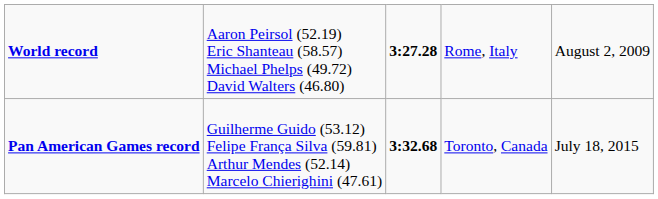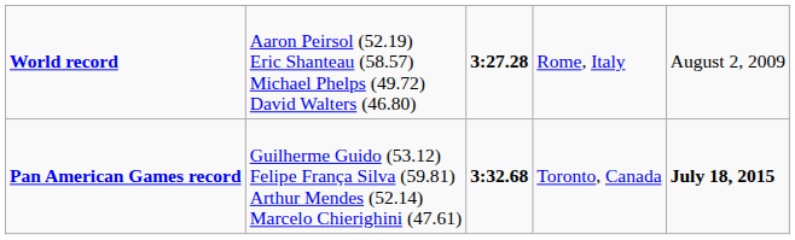Pan American Games record | column 5: normal -> bold
